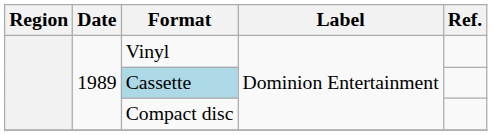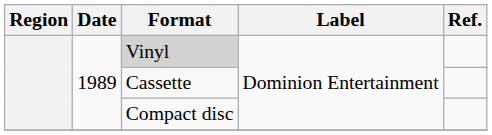Vinyl | Format: no background -> lightgrey background
Cassette | Format: lightblue background -> no background
